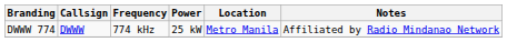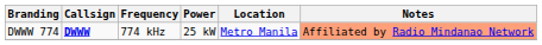DWWW 774 | Callsign: normal -> bold
DWWW 774 | Notes: no background -> lightsalmon background
